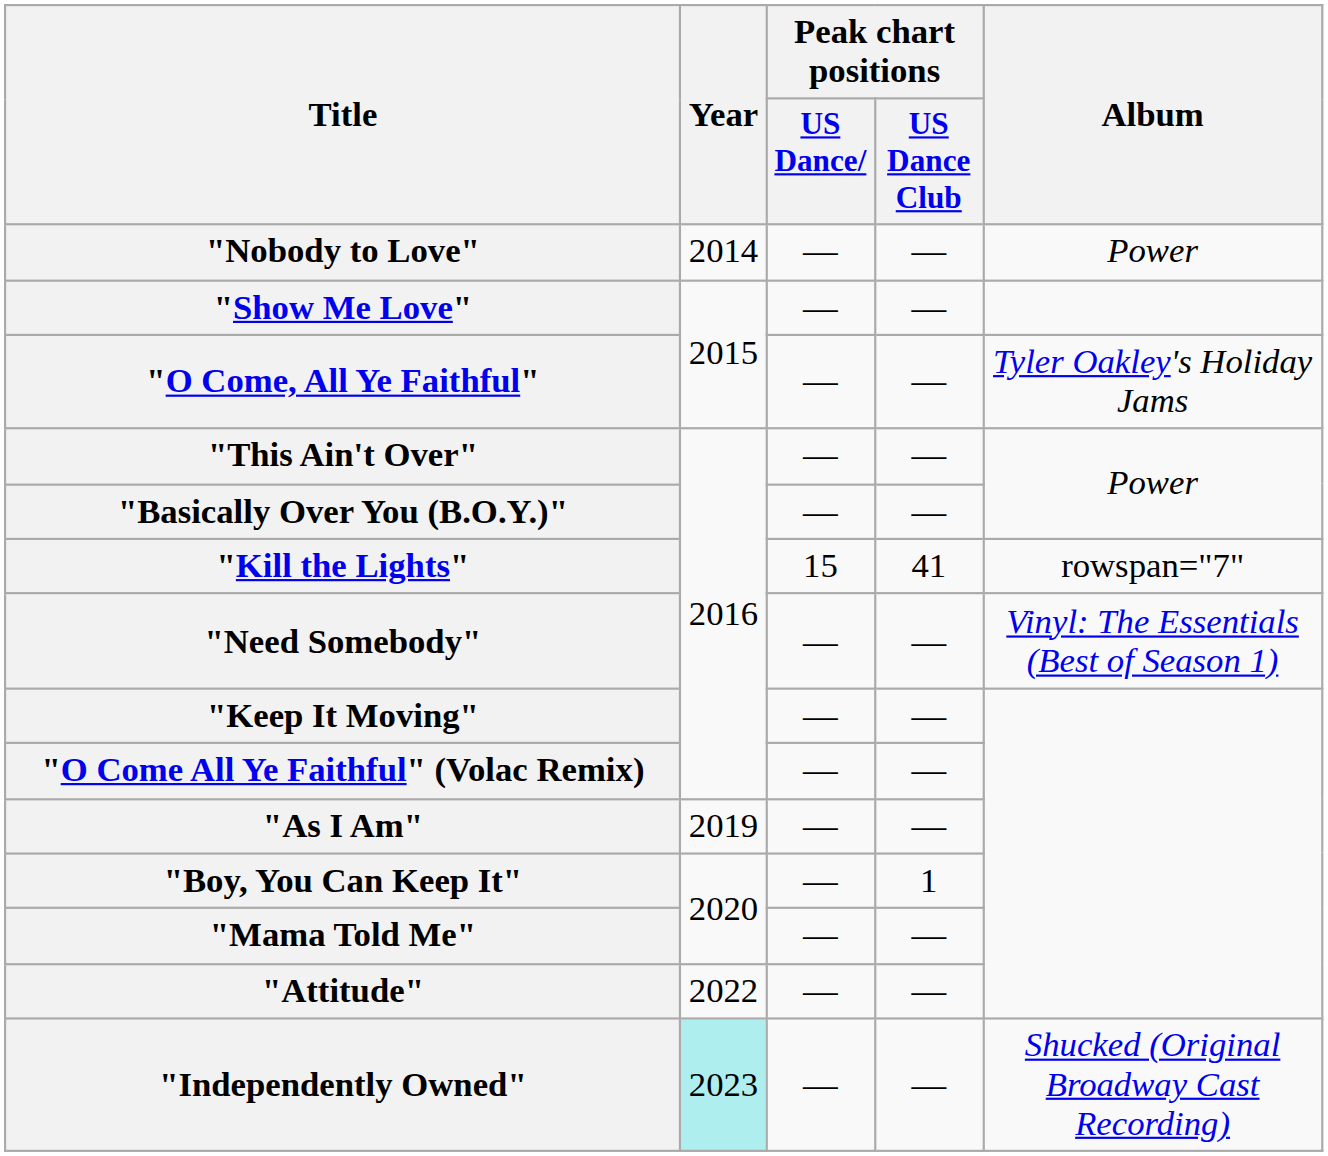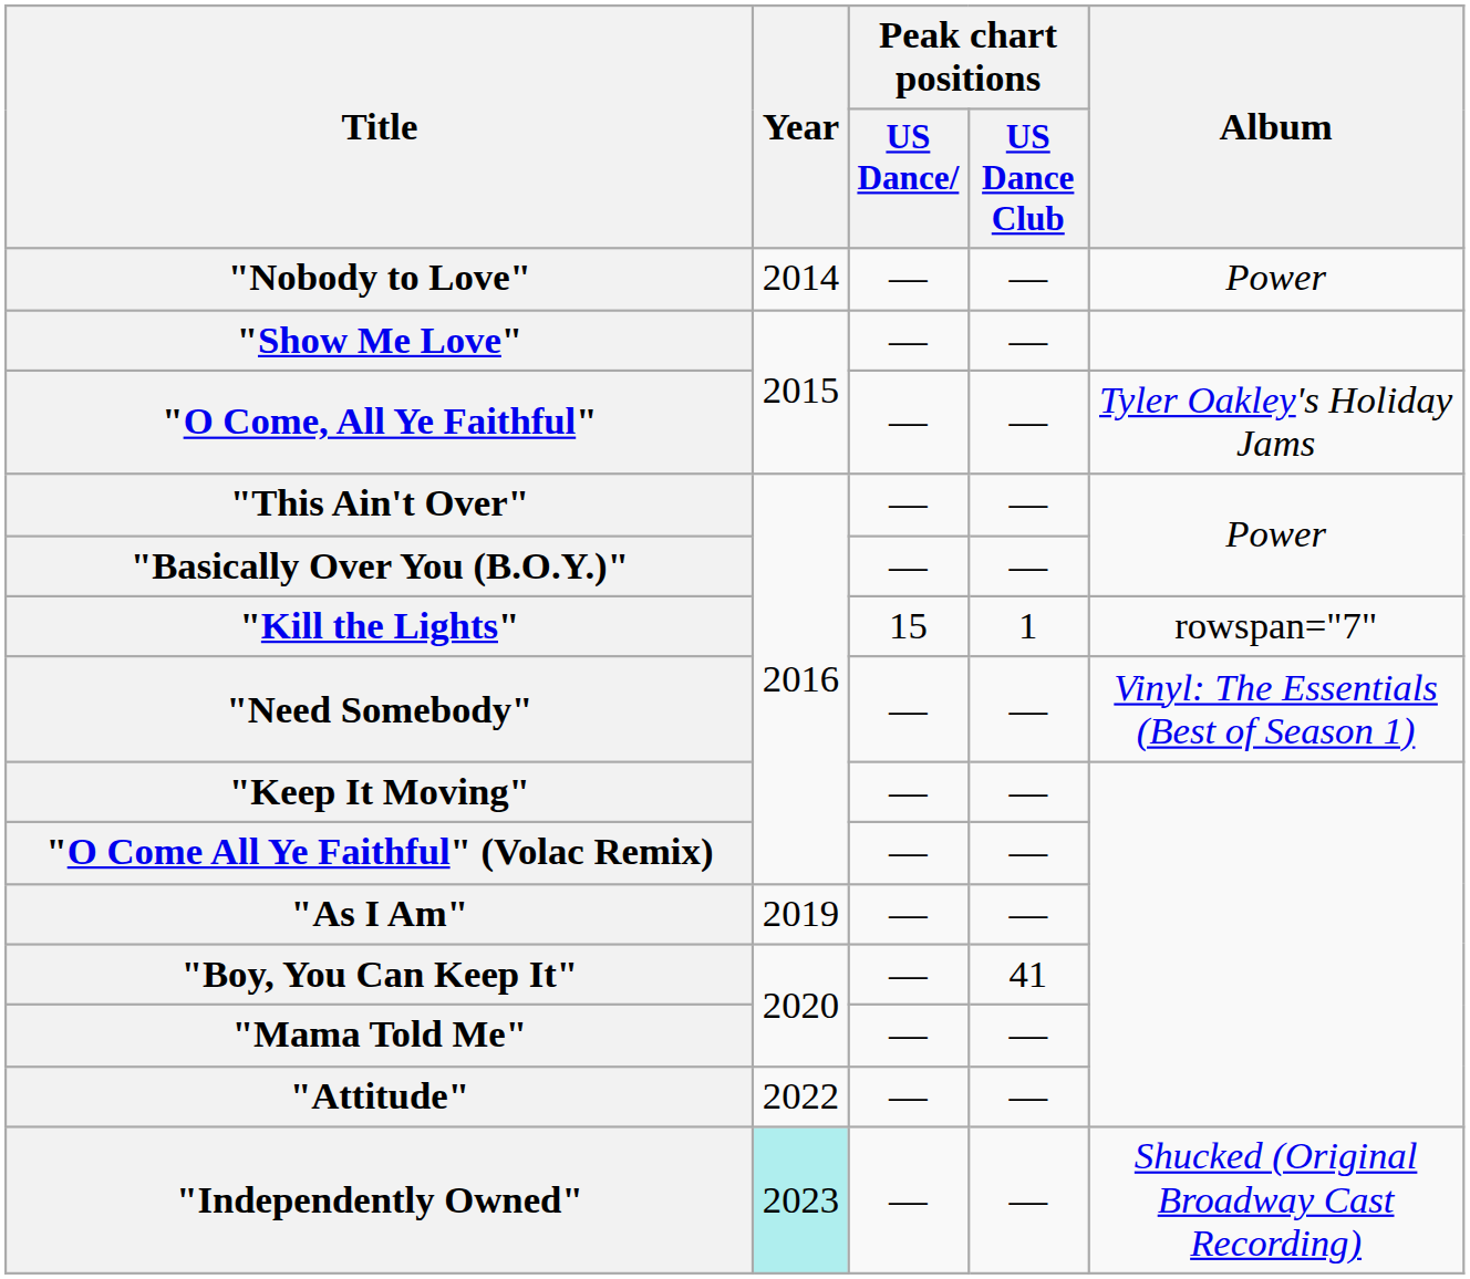"Kill the Lights" | Peak chart positions / US Dance Club: 41 -> 1
"Boy, You Can Keep It" | Peak chart positions / US Dance Club: 1 -> 41
